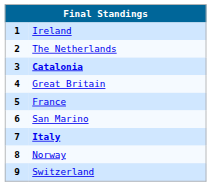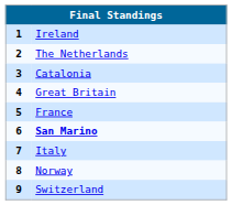Catalonia | column 2: bold -> normal
San Marino | column 2: normal -> bold
Italy | column 2: bold -> normal
